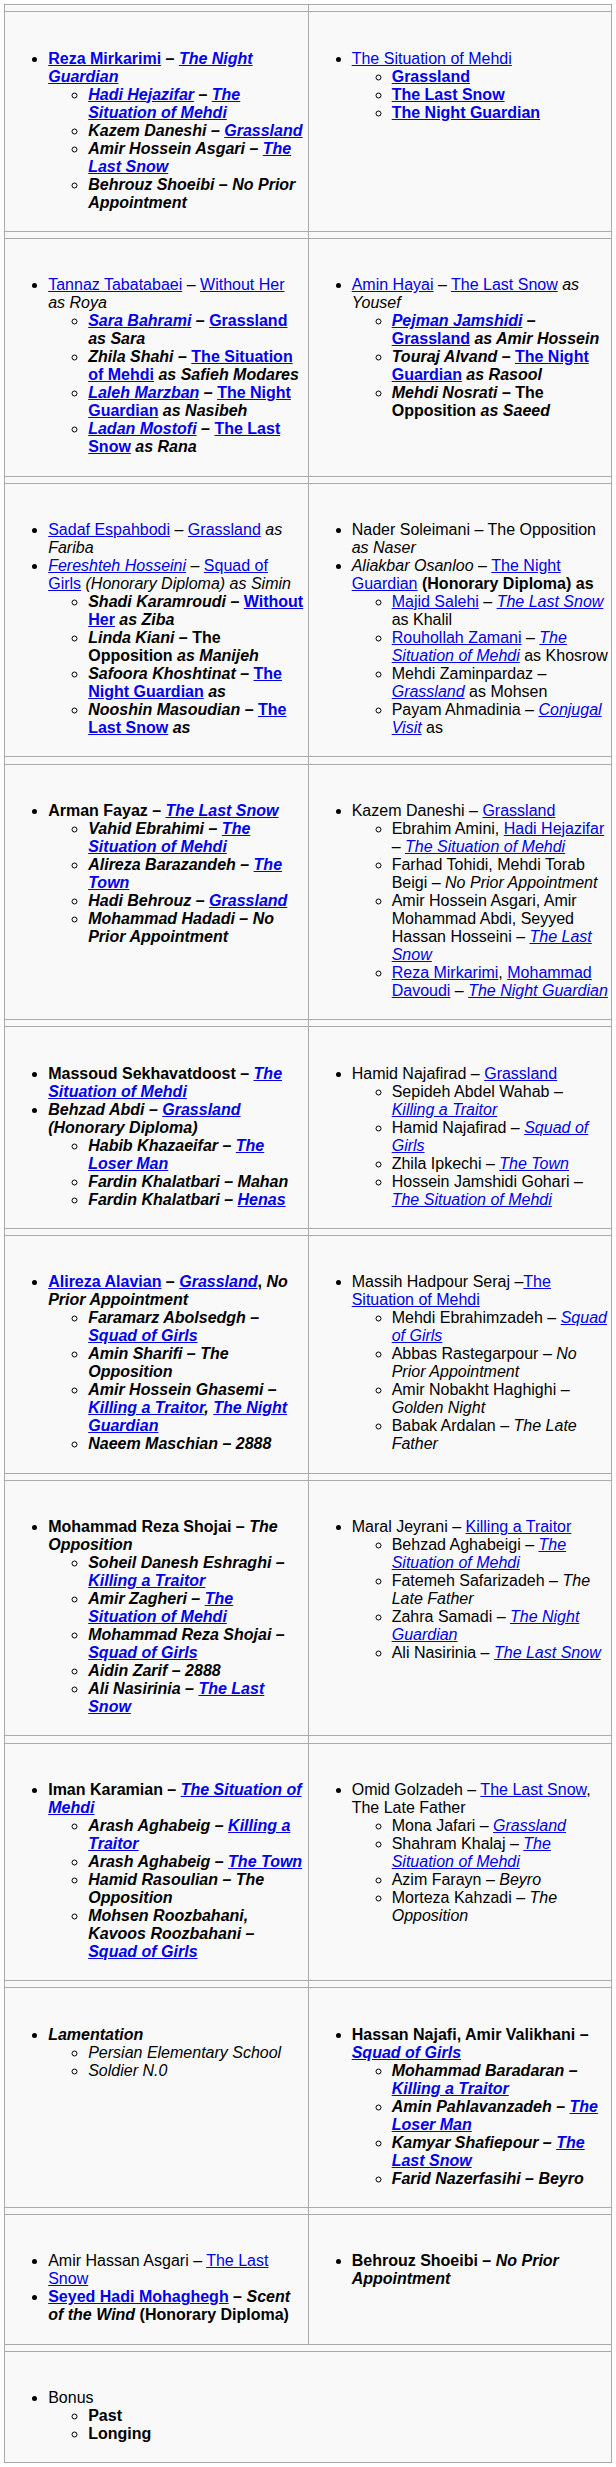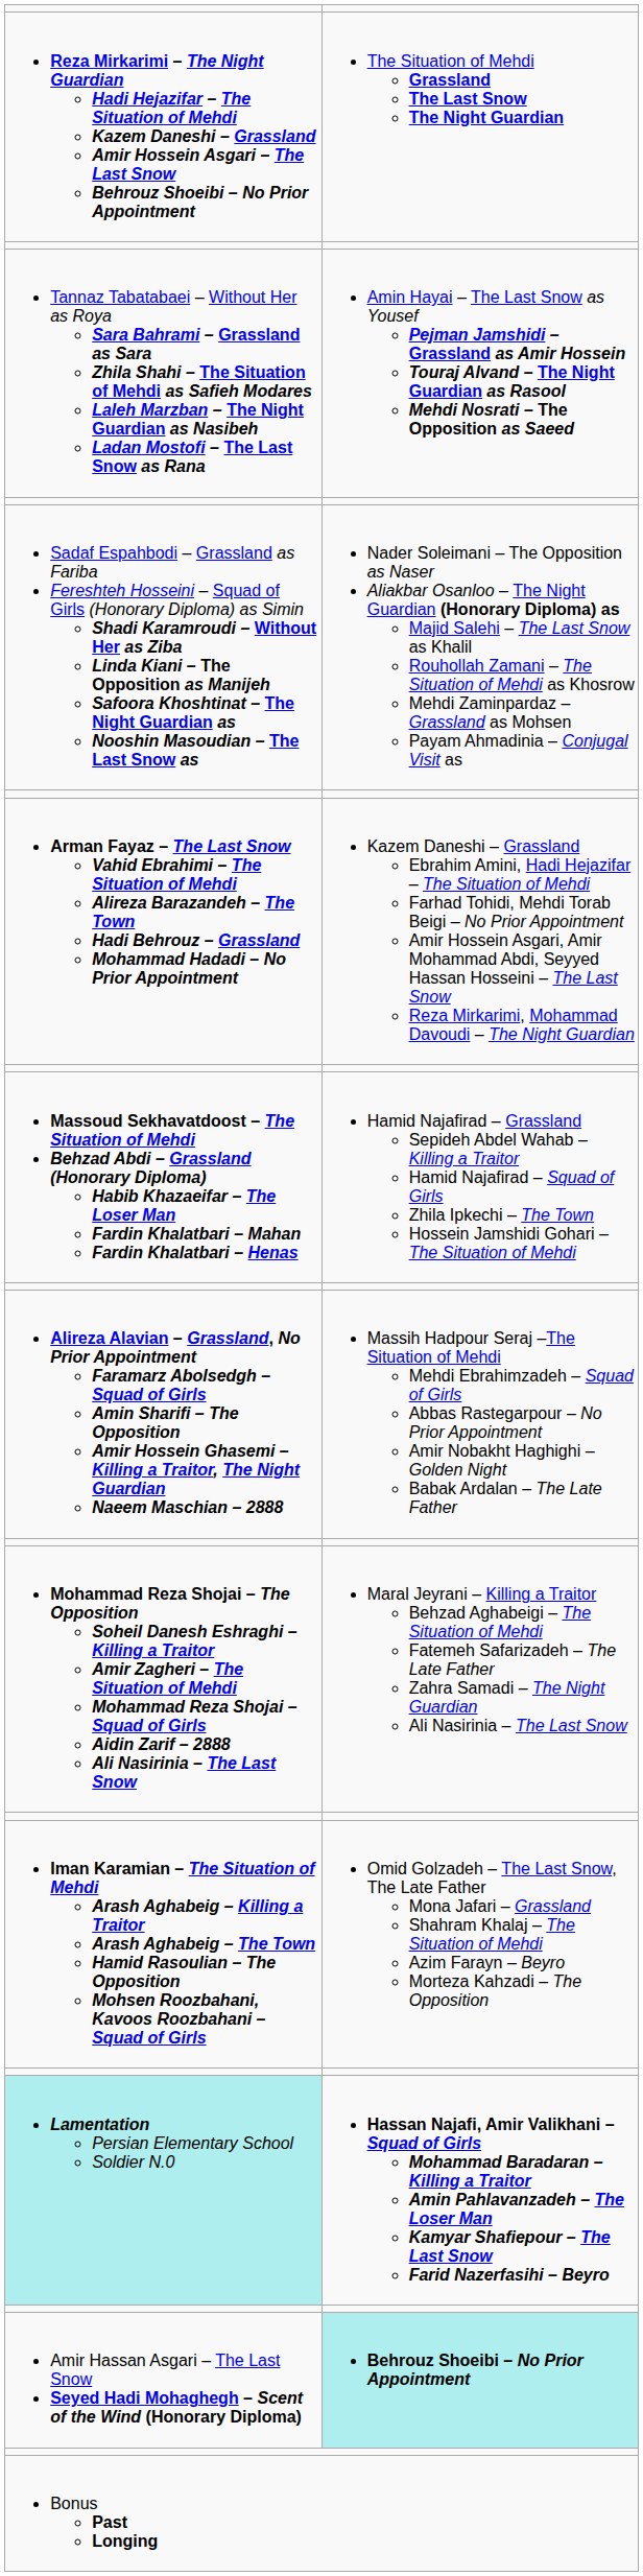row 18 | column 1: no background -> paleturquoise background
row 20 | column 2: no background -> paleturquoise background
